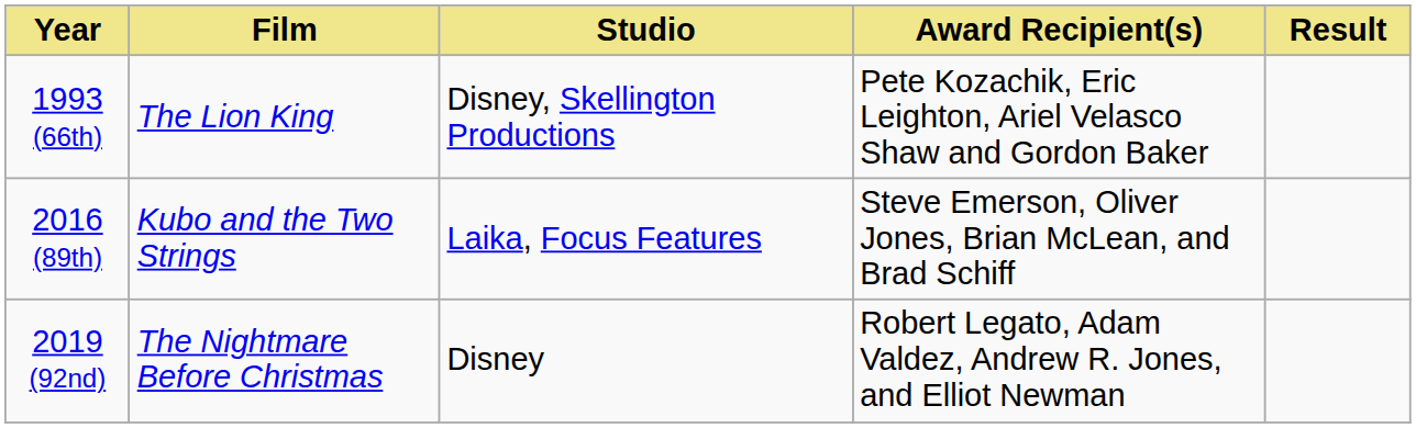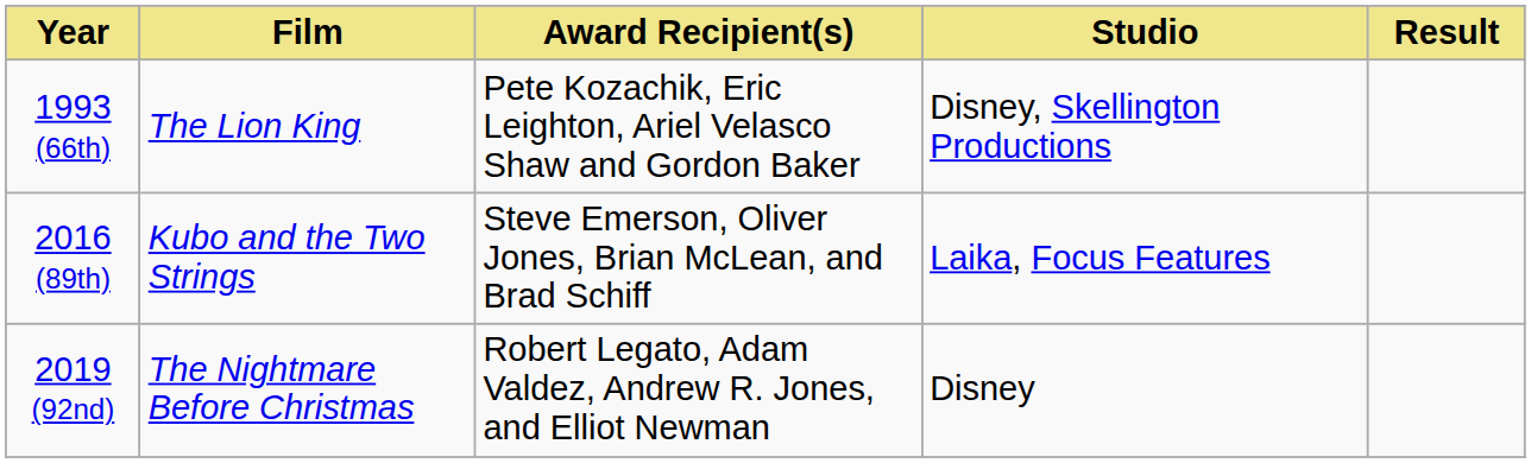columns swapped: Award Recipient(s) <-> Studio
